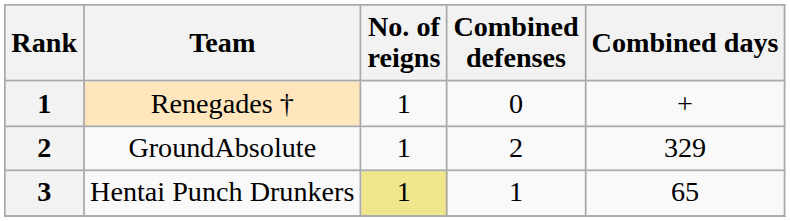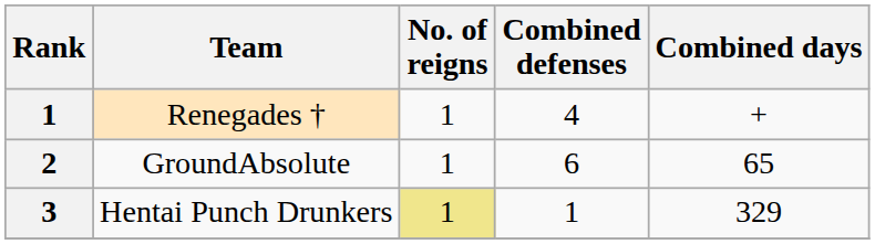Renegades † | Combined defenses: 0 -> 4
GroundAbsolute | Combined defenses: 2 -> 6
GroundAbsolute | Combined days: 329 -> 65
Hentai Punch Drunkers | Combined days: 65 -> 329
